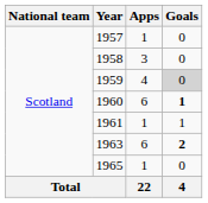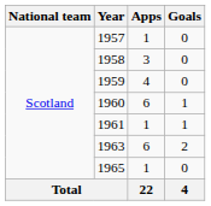1959 | Goals: lightgrey background -> no background
1960 | Goals: bold -> normal
1963 | Goals: bold -> normal
